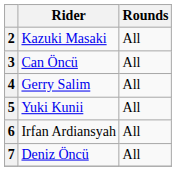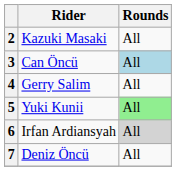row 3 | Rounds: no background -> lightblue background
row 5 | Rounds: no background -> lightgreen background
row 6 | Rounds: no background -> lightgrey background
